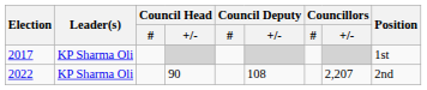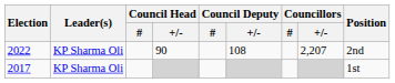rows swapped: 2017 <-> 2022
